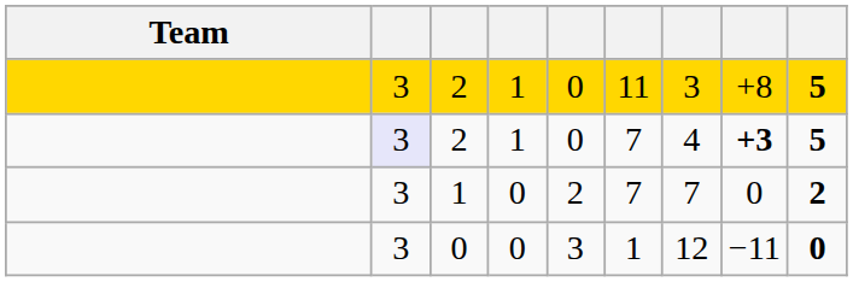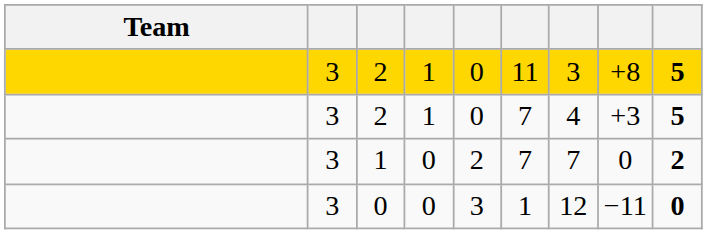row 3 | column 2: lavender background -> no background
row 3 | column 8: bold -> normal
